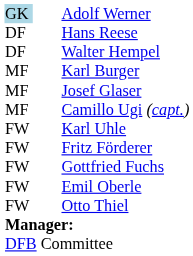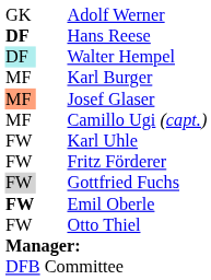Adolf Werner | column 1: lightblue background -> no background
Hans Reese | column 1: normal -> bold
Walter Hempel | column 1: no background -> paleturquoise background
Josef Glaser | column 1: no background -> lightsalmon background
Gottfried Fuchs | column 1: no background -> lightgrey background
Emil Oberle | column 1: normal -> bold
